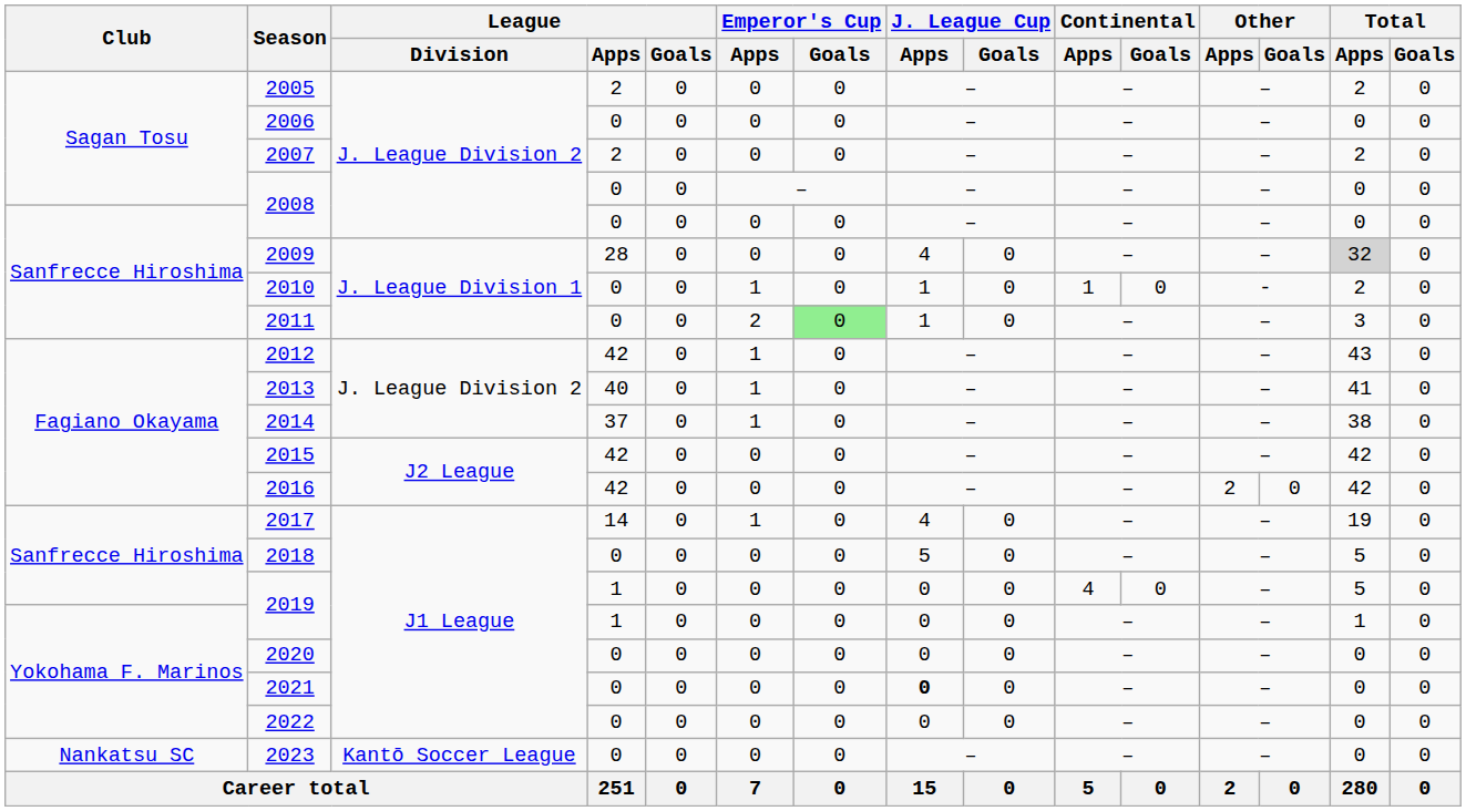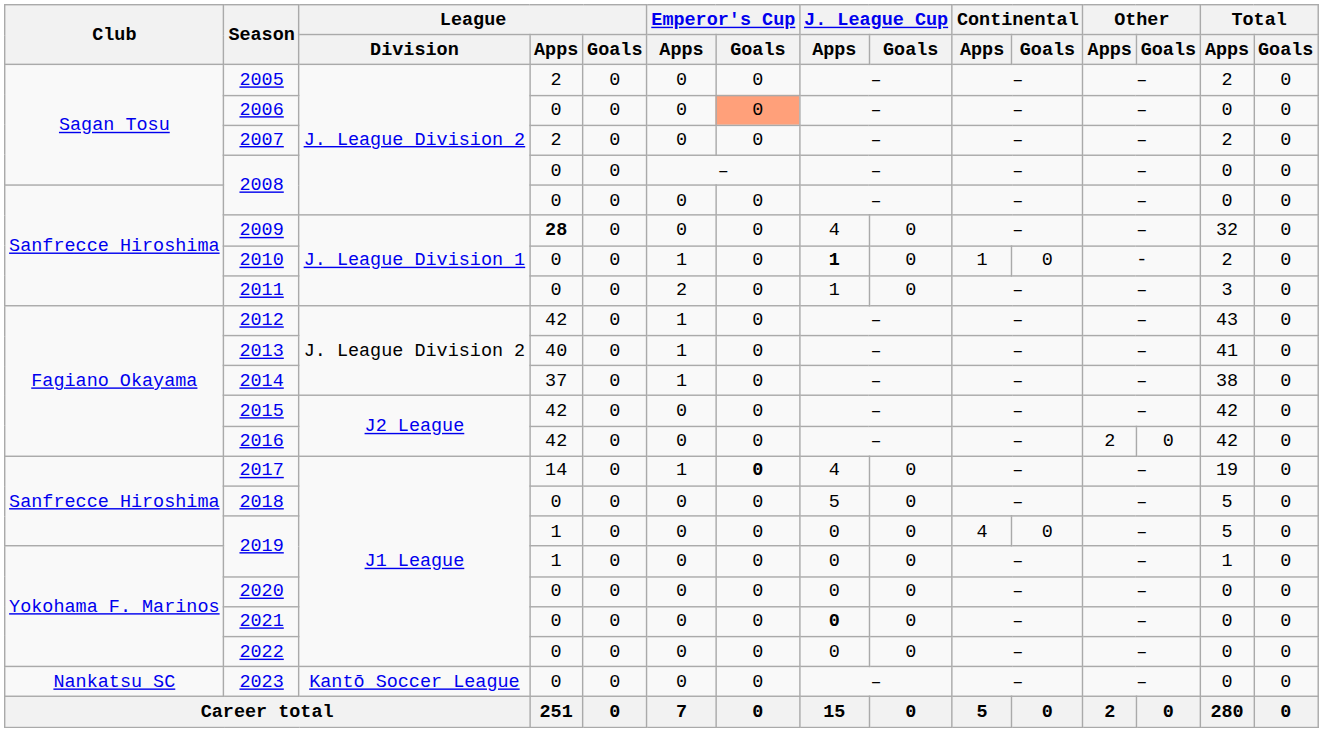2006 | Emperor's Cup / Goals: no background -> lightsalmon background
2009 | League / Apps: normal -> bold
2009 | Total / Apps: lightgrey background -> no background
2010 | J. League Cup / Apps: normal -> bold
2011 | Emperor's Cup / Goals: lightgreen background -> no background
2017 | Emperor's Cup / Goals: normal -> bold
